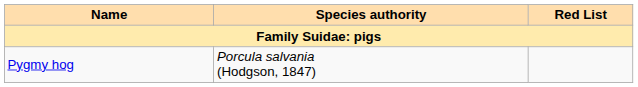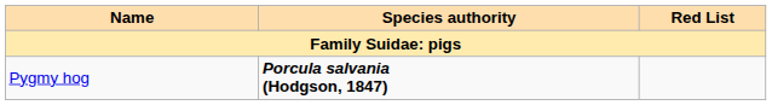Pygmy hog | Species authority: normal -> bold
